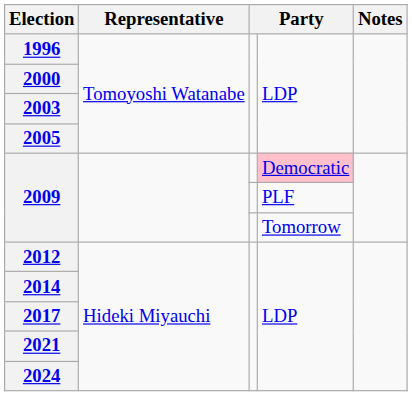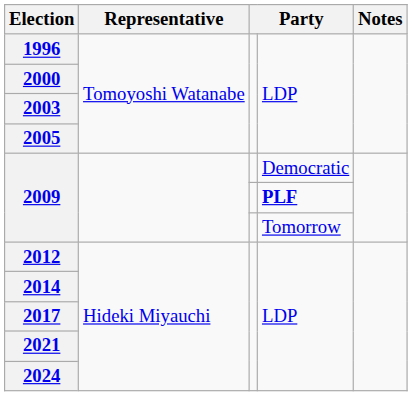Democratic | column 4: pink background -> no background
PLF | column 4: normal -> bold
